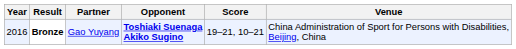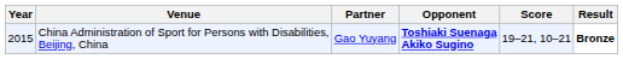columns swapped: Venue <-> Result
row 2 | Year: 2016 -> 2015
